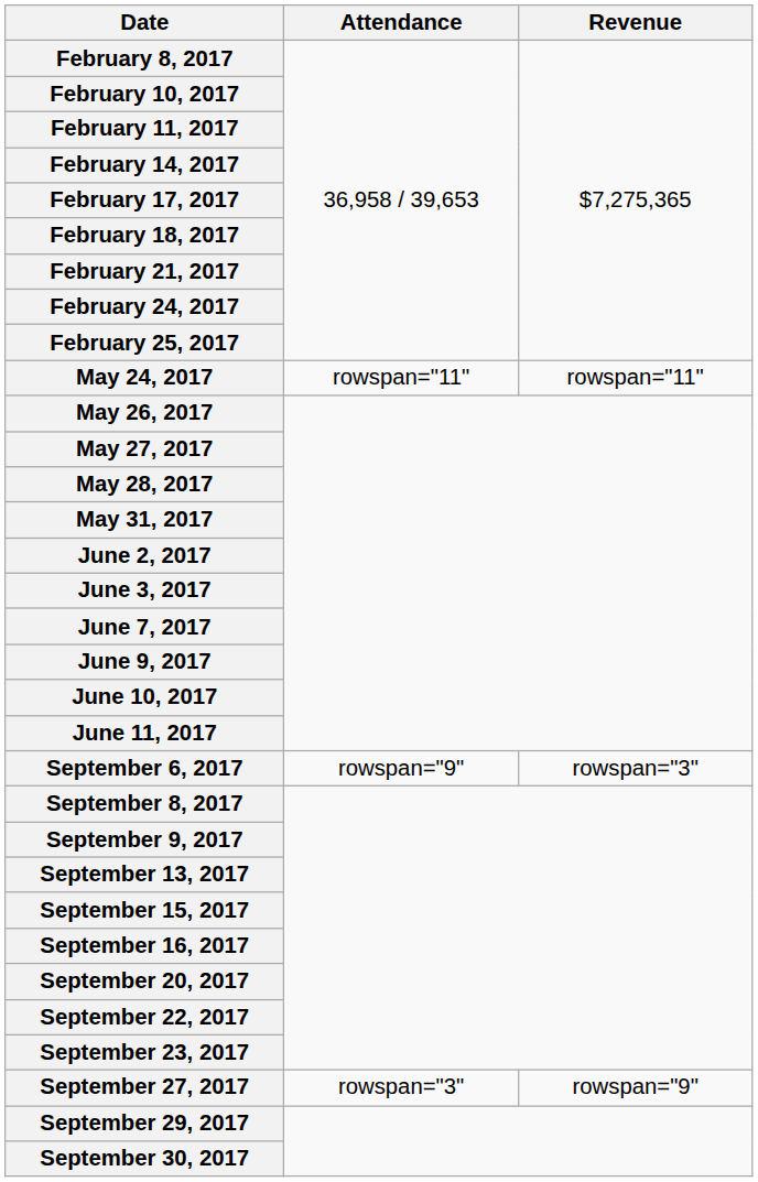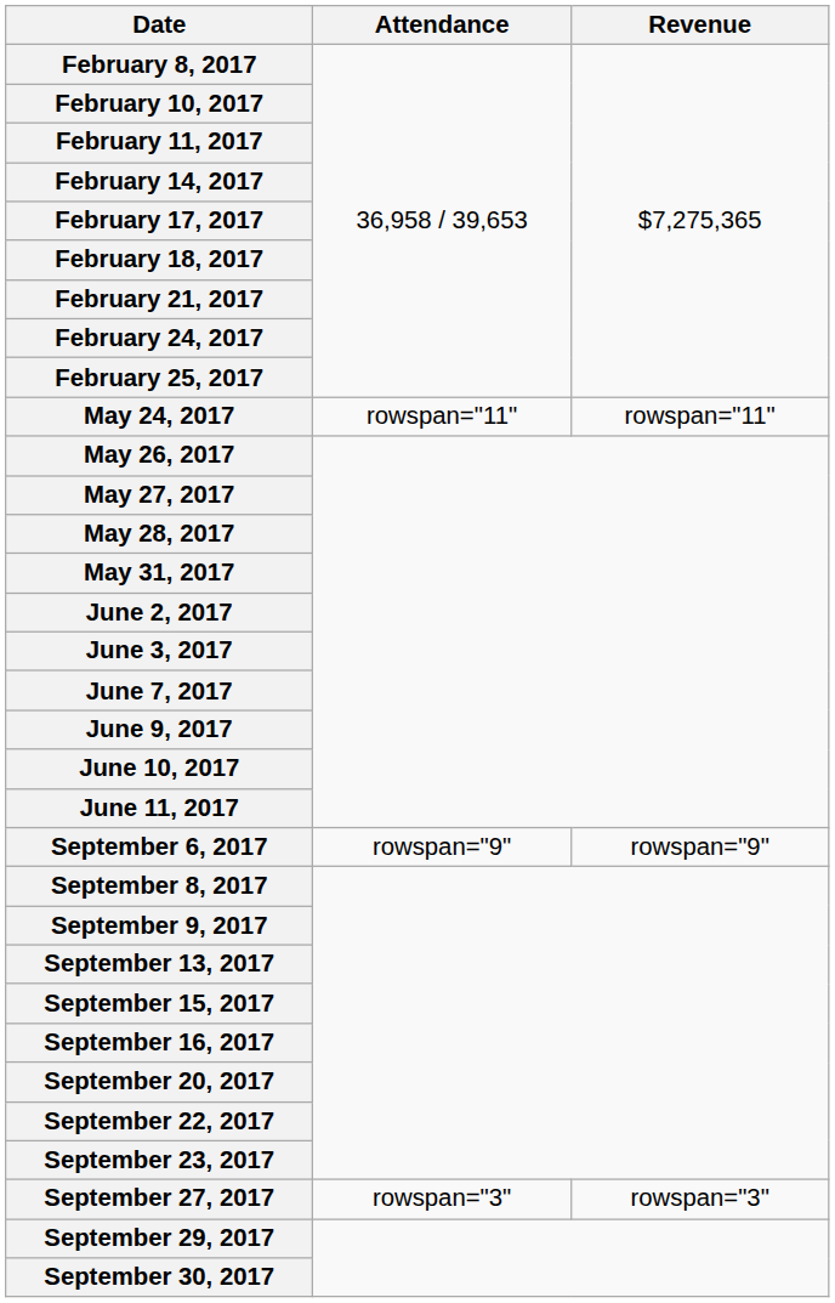September 6, 2017 | Revenue: rowspan="3" -> rowspan="9"
September 27, 2017 | Revenue: rowspan="9" -> rowspan="3"
